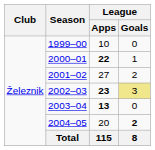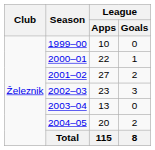2000–01 | League / Apps: bold -> normal
2002–03 | League / Apps: bold -> normal
2002–03 | League / Goals: khaki background -> no background
2003–04 | League / Apps: bold -> normal
2004–05 | League / Goals: bold -> normal
